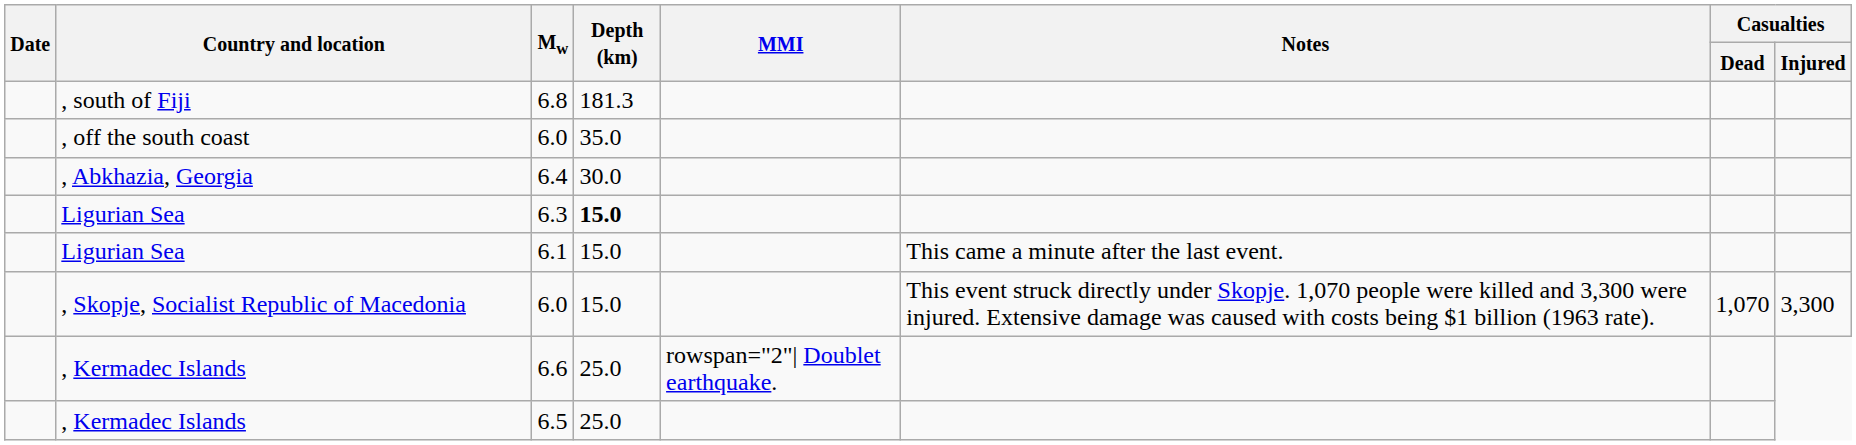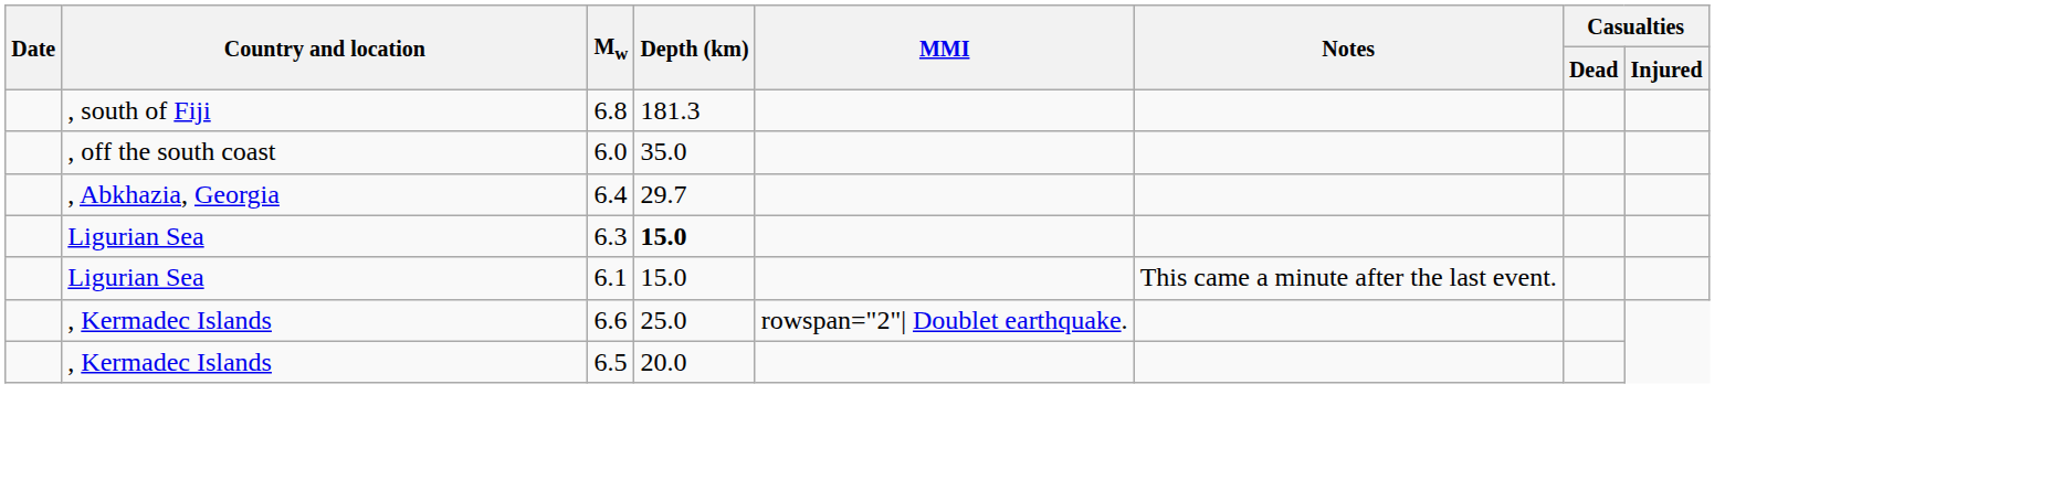6.4 | Depth (km): 30.0 -> 29.7
- row: , Skopje, Socialist Republic of Macedonia | 6.0 | 15.0 | This event struck directly under Skopje. 1,070 people were killed and 3,300 were injured. Extensive damage was caused with costs being $1 billion (1963 rate). | 1,070 | 3,300
6.5 | Depth (km): 25.0 -> 20.0
